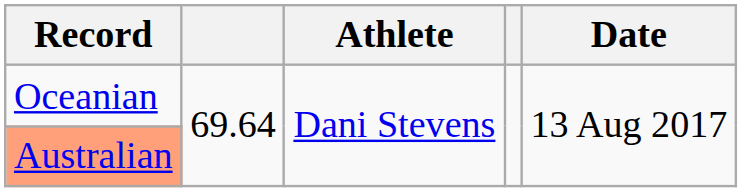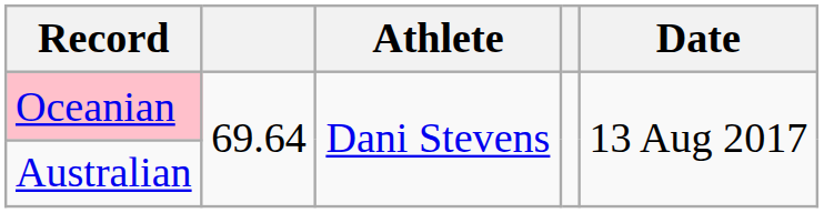Oceanian | Record: no background -> pink background
Australian | Record: lightsalmon background -> no background
